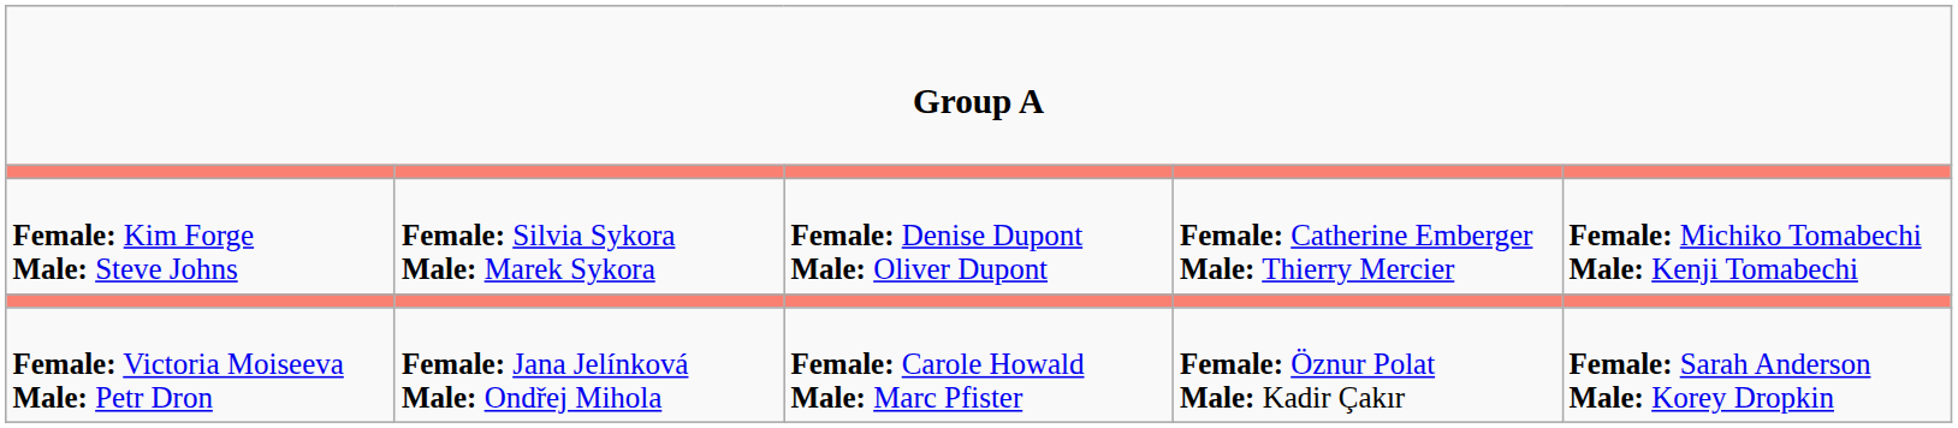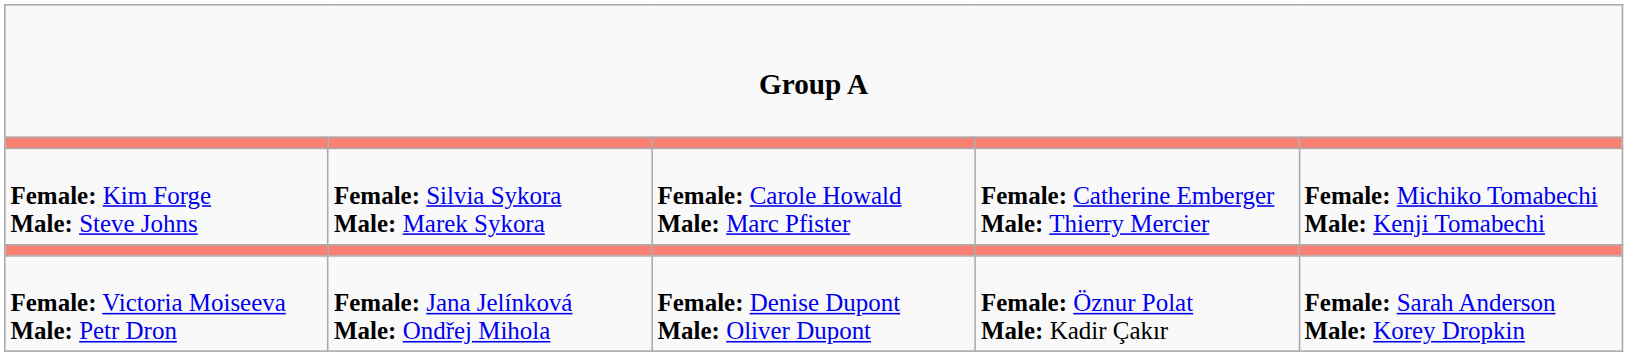Female: Kim Forge Male: Steve Johns | column 3: Female: Denise Dupont Male: Oliver Dupont -> Female: Carole Howald Male: Marc Pfister
Female: Victoria Moiseeva Male: Petr Dron | column 3: Female: Carole Howald Male: Marc Pfister -> Female: Denise Dupont Male: Oliver Dupont
